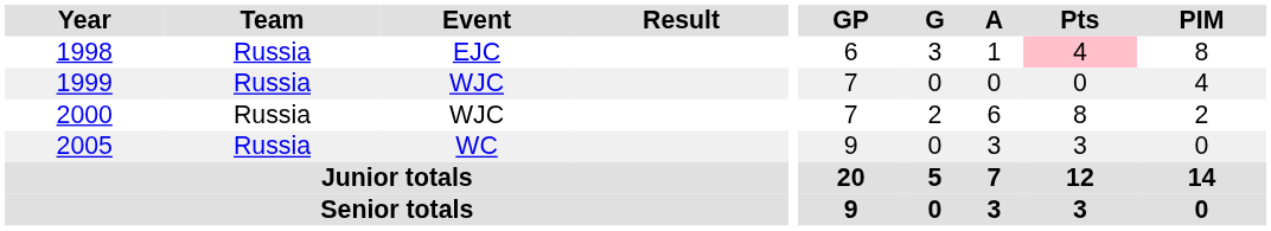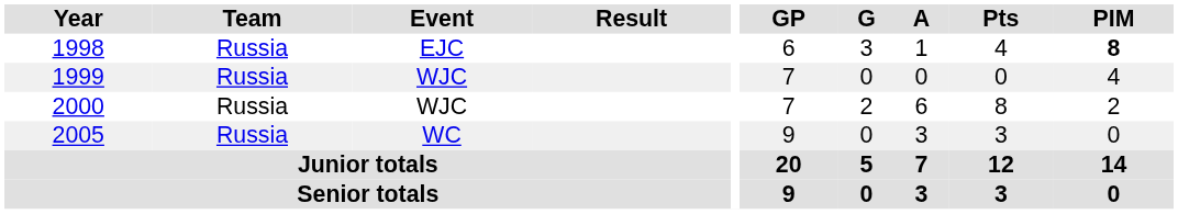1998 | Pts: pink background -> no background
1998 | PIM: normal -> bold
